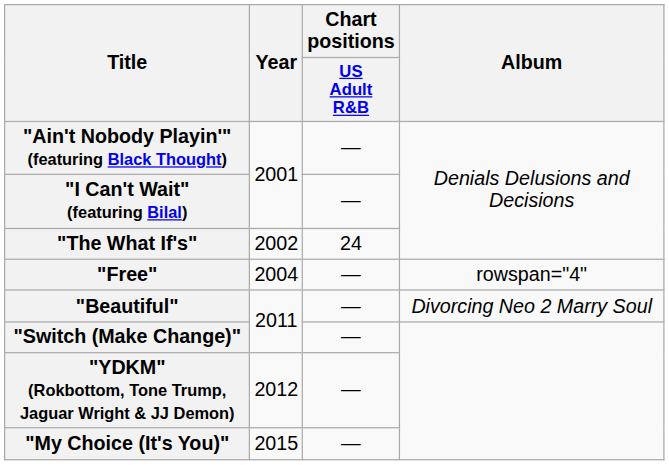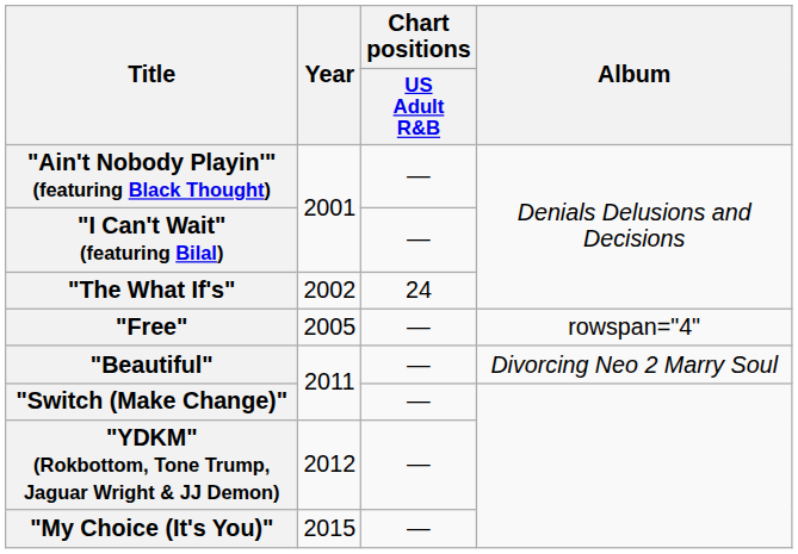"Free" | Year: 2004 -> 2005
